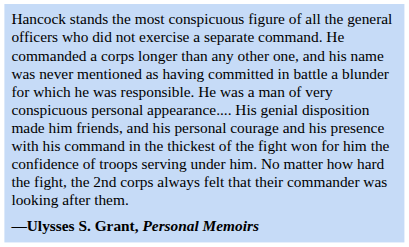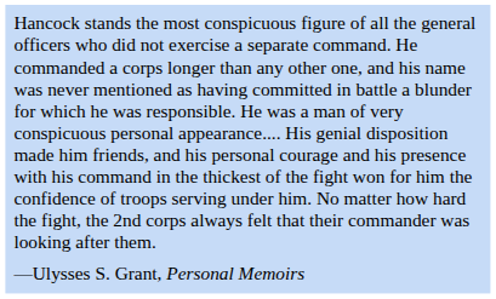row 2 | column 1: bold -> normal
